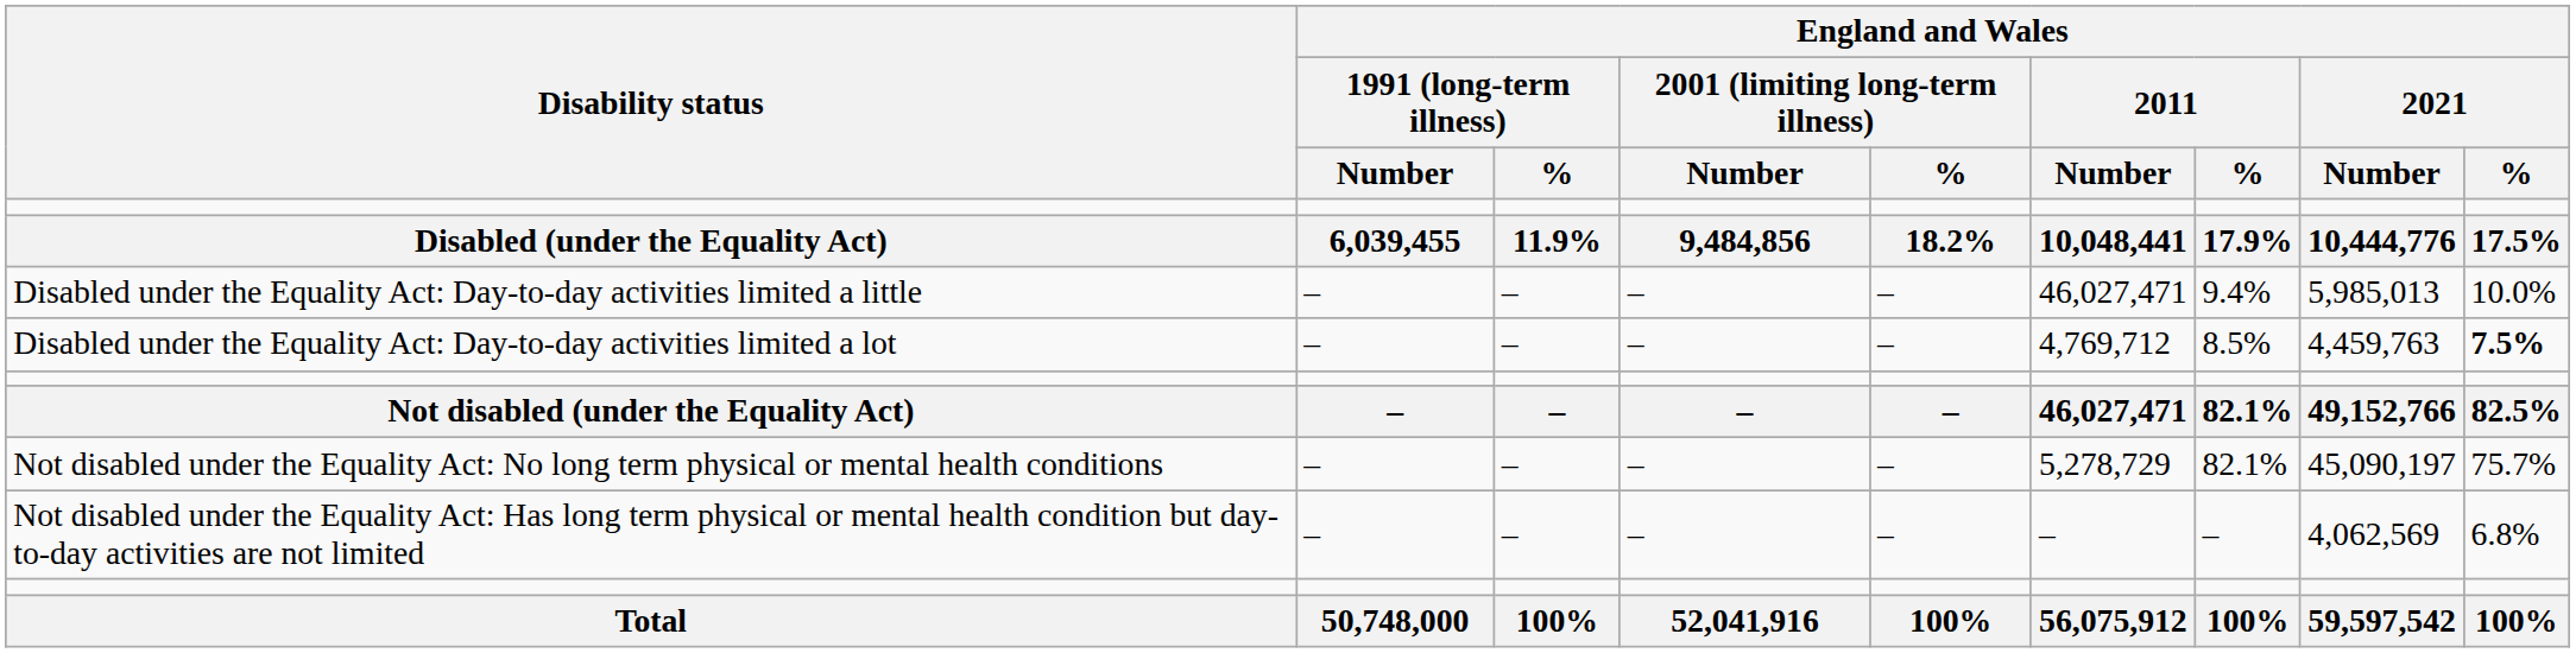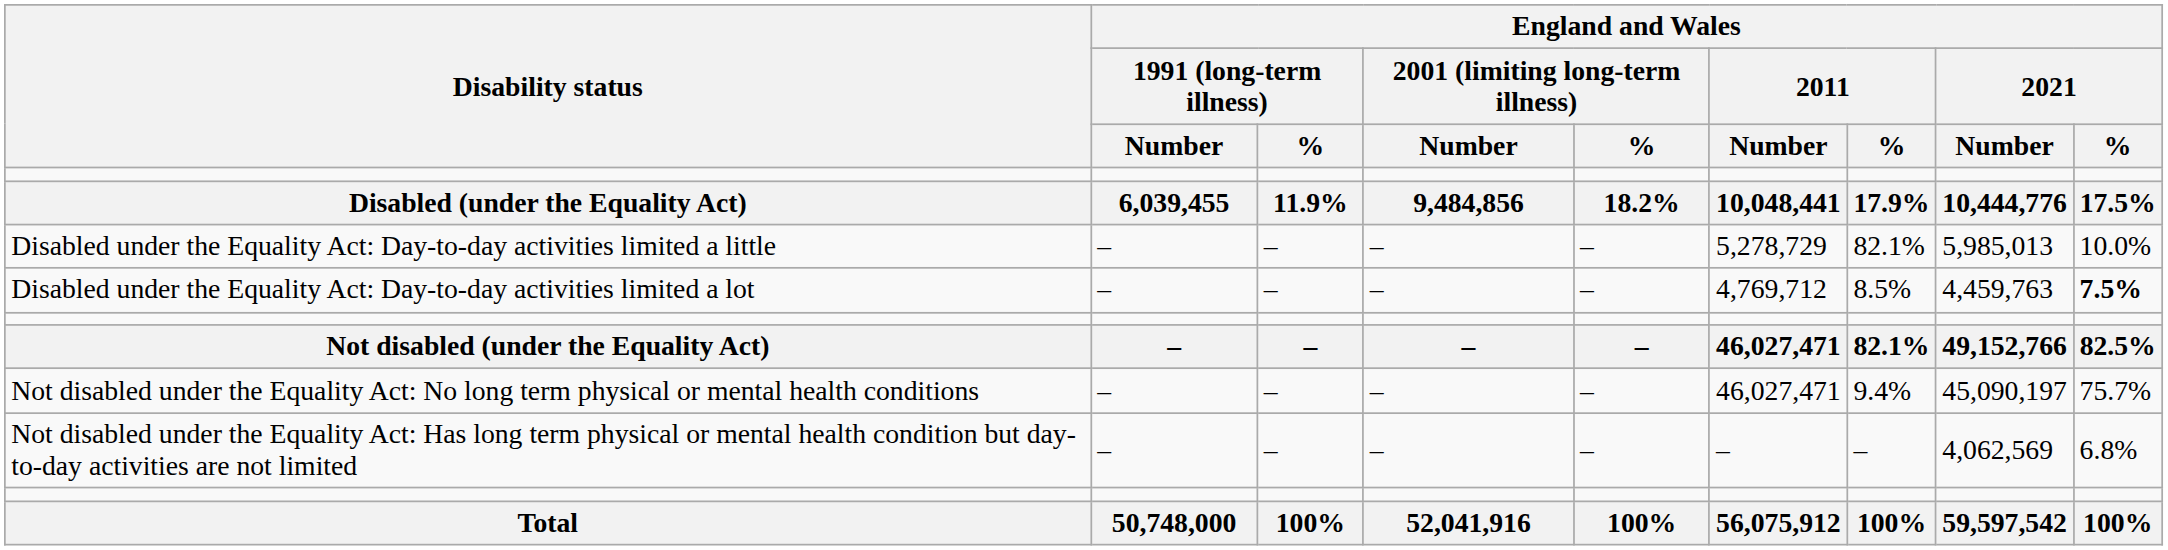row 6 | England and Wales / 2011 / Number: 46,027,471 -> 5,278,729
row 6 | England and Wales / 2011 / %: 9.4% -> 82.1%
row 10 | England and Wales / 2011 / Number: 5,278,729 -> 46,027,471
row 10 | England and Wales / 2011 / %: 82.1% -> 9.4%
